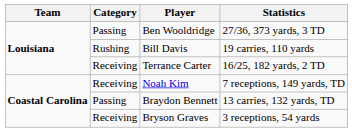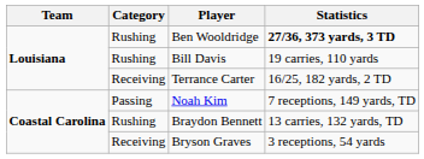Ben Wooldridge | Category: Passing -> Rushing
Ben Wooldridge | Statistics: normal -> bold
Noah Kim | Category: Receiving -> Passing
Braydon Bennett | Category: Passing -> Rushing
